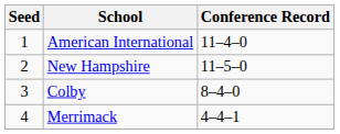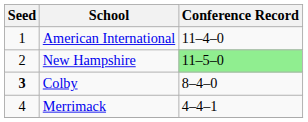New Hampshire | Conference Record: no background -> lightgreen background
Colby | Seed: normal -> bold
